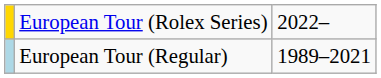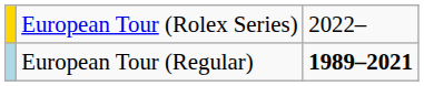European Tour (Regular) | column 3: normal -> bold
